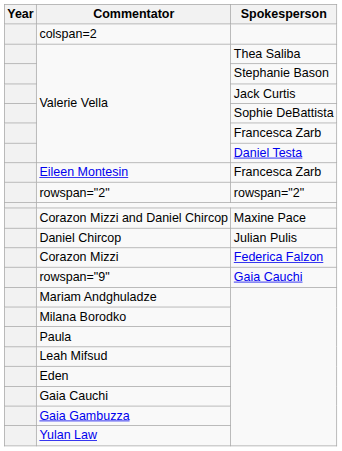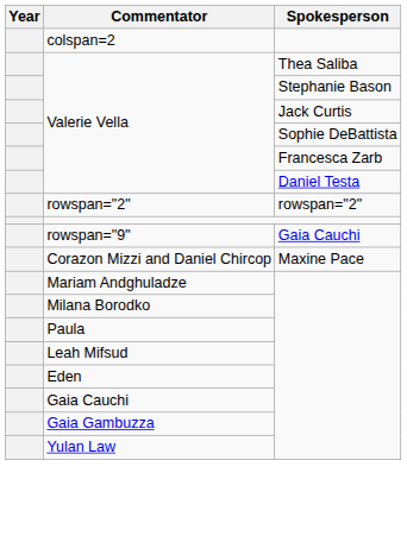- row: Eileen Montesin | Francesca Zarb
rows swapped: Corazon Mizzi and Daniel Chircop <-> rowspan="9"
- row: Daniel Chircop | Julian Pulis
- row: Corazon Mizzi | Federica Falzon
